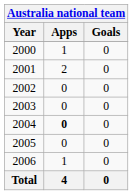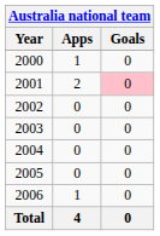2001 | Goals: no background -> pink background
2004 | Apps: bold -> normal
